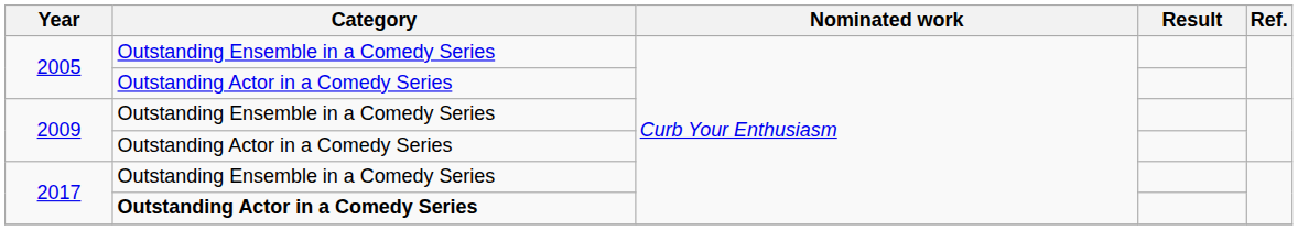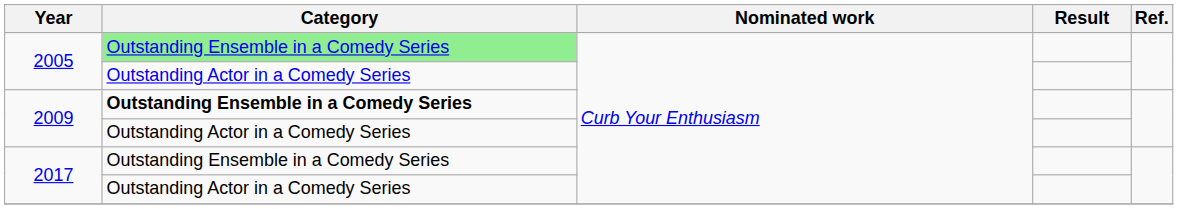2005 / Outstanding Ensemble in a Comedy Series | Category: no background -> lightgreen background
2009 / Outstanding Ensemble in a Comedy Series | Category: normal -> bold
2017 / Outstanding Actor in a Comedy Series | Category: bold -> normal
